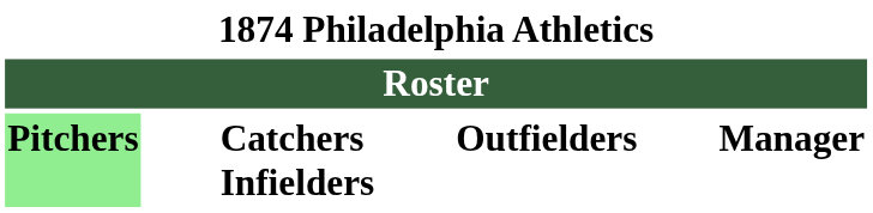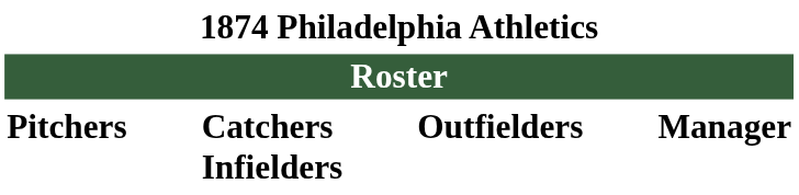Pitchers | column 1: lightgreen background -> no background
